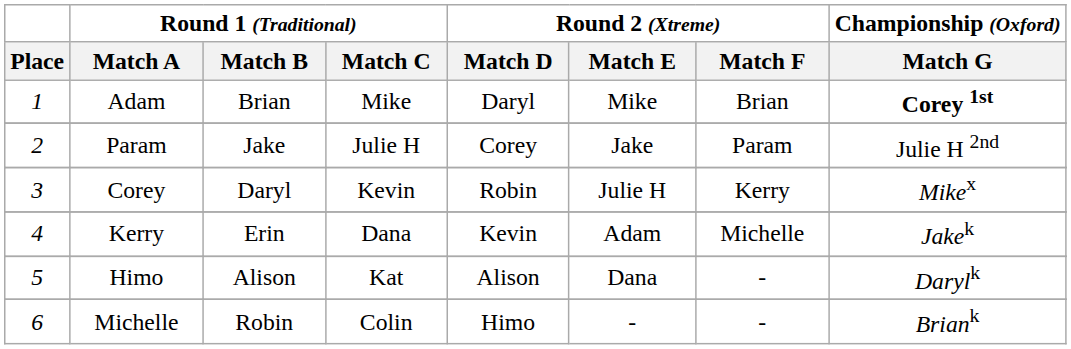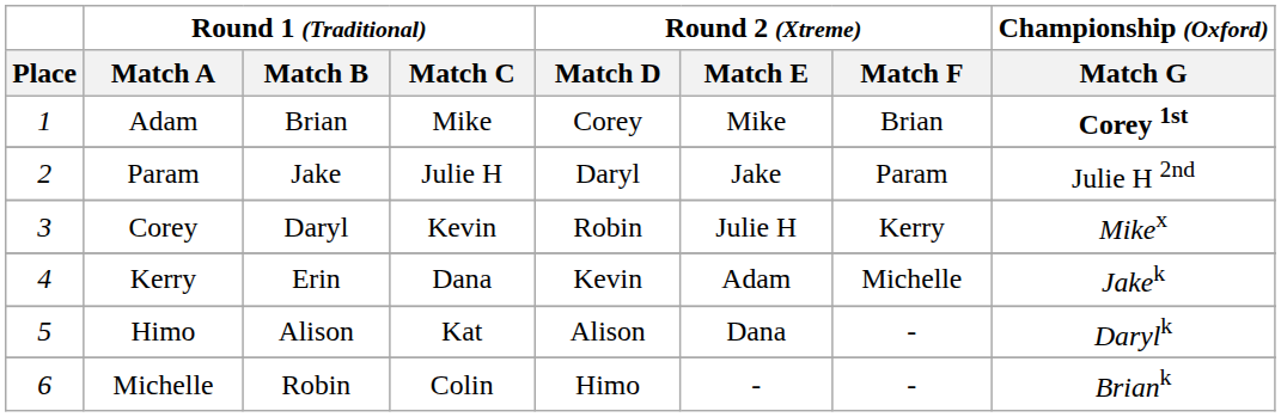row 3 | Round 2 (Xtreme) / Match D: Daryl -> Corey
row 4 | Round 2 (Xtreme) / Match D: Corey -> Daryl
